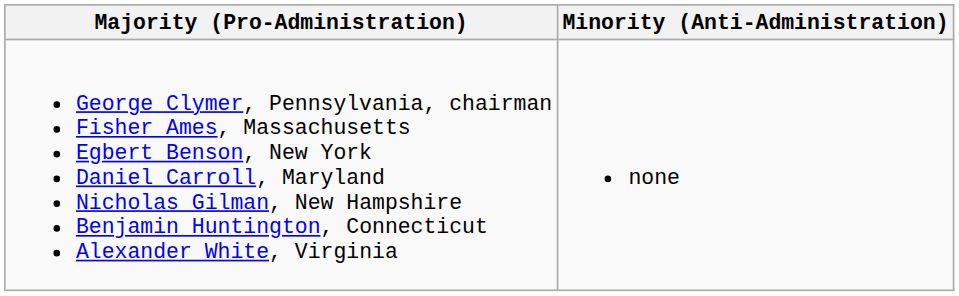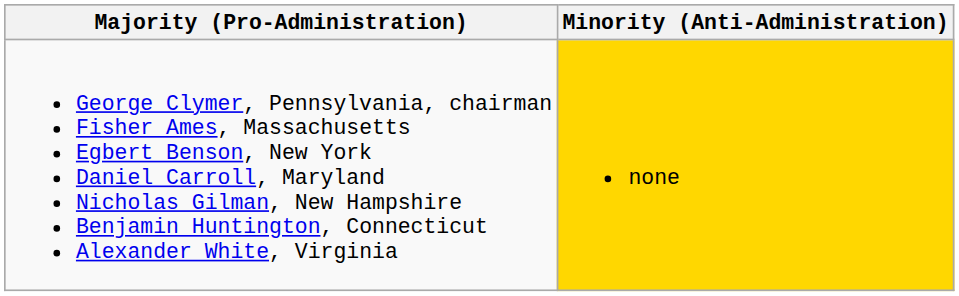row 2 | Minority (Anti-Administration): no background -> gold background
